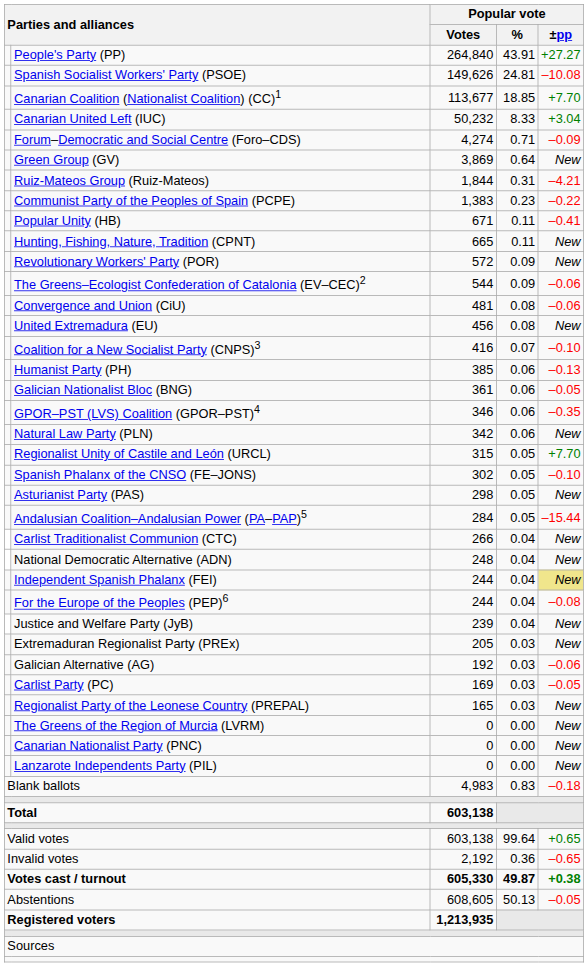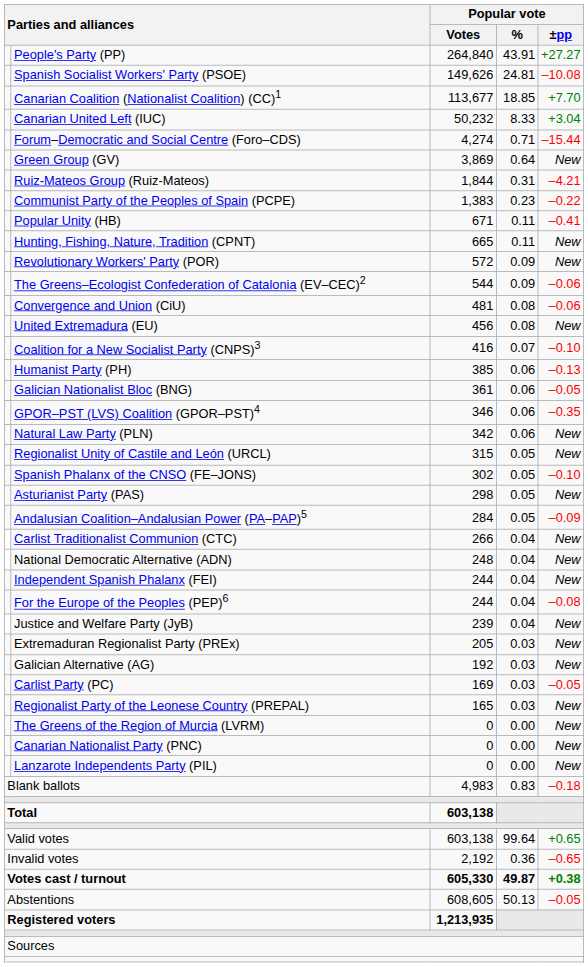Forum–Democratic and Social Centre (Foro–CDS) | Popular vote / ±pp: –0.09 -> –15.44
Regionalist Unity of Castile and León (URCL) | Popular vote / ±pp: +7.70 -> New
Andalusian Coalition–Andalusian Power (PA–PAP)5 | Popular vote / ±pp: –15.44 -> –0.09
Independent Spanish Phalanx (FEI) | Popular vote / ±pp: khaki background -> no background
Galician Alternative (AG) | Popular vote / ±pp: –0.06 -> New
